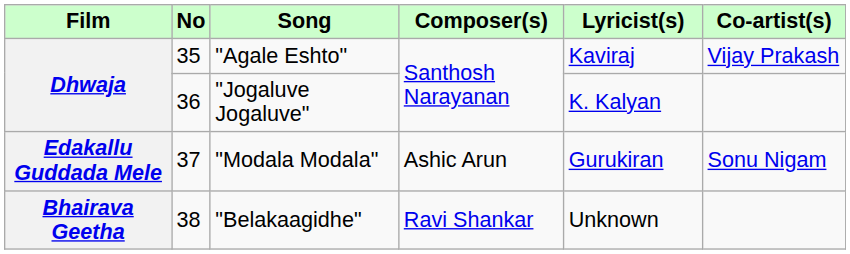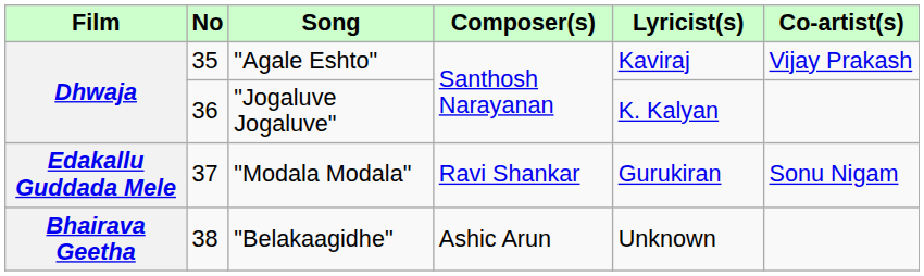"Modala Modala" | Composer(s): Ashic Arun -> Ravi Shankar
"Belakaagidhe" | Composer(s): Ravi Shankar -> Ashic Arun
